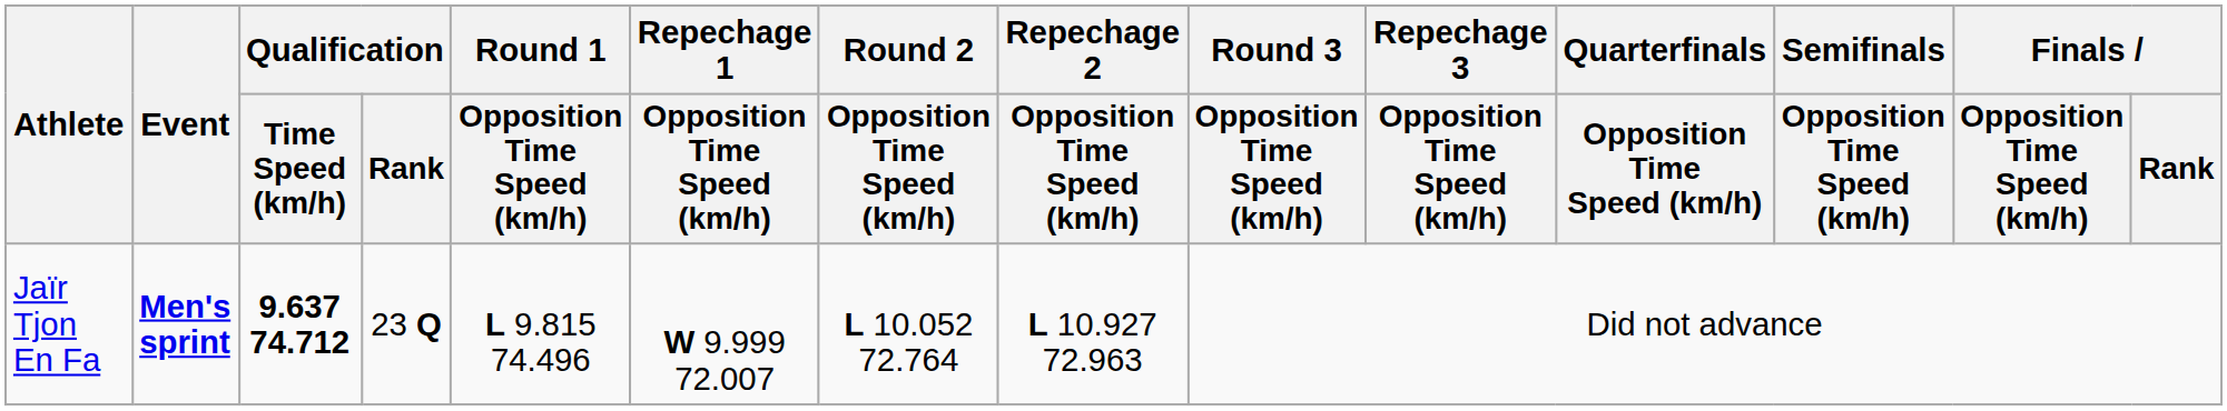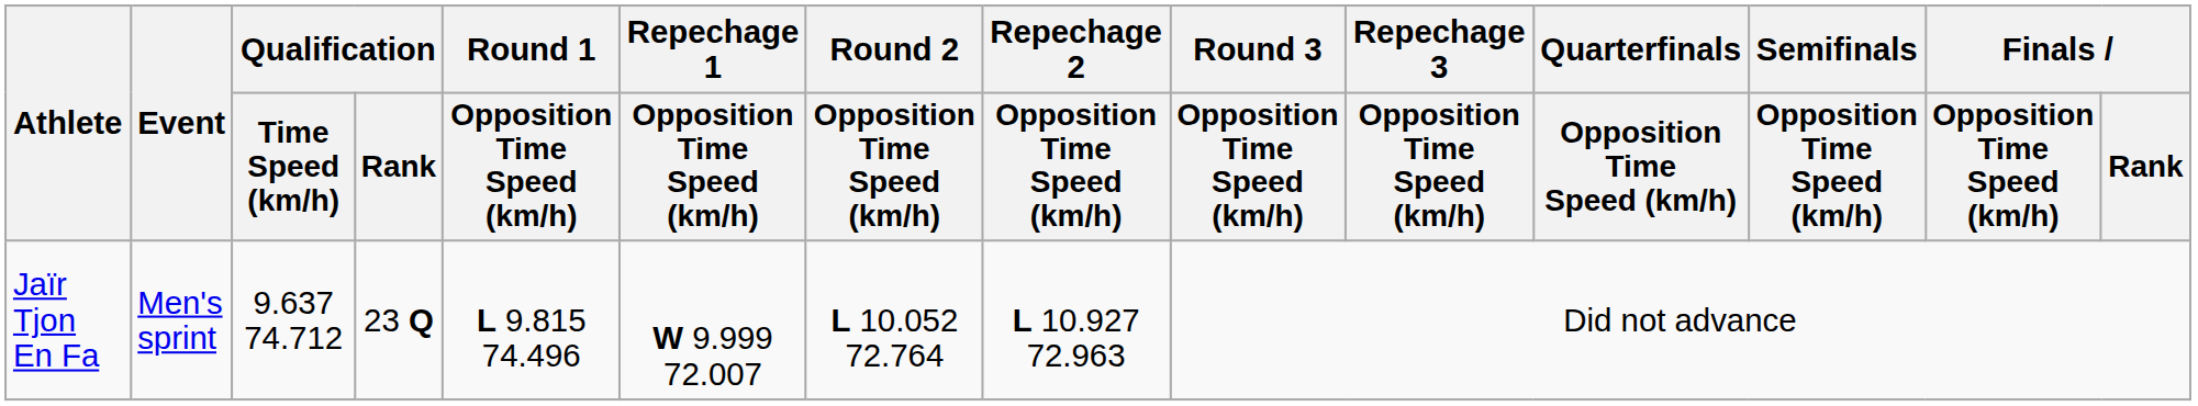Jaïr Tjon En Fa | Event: bold -> normal
Jaïr Tjon En Fa | Qualification / Time Speed (km/h): bold -> normal
